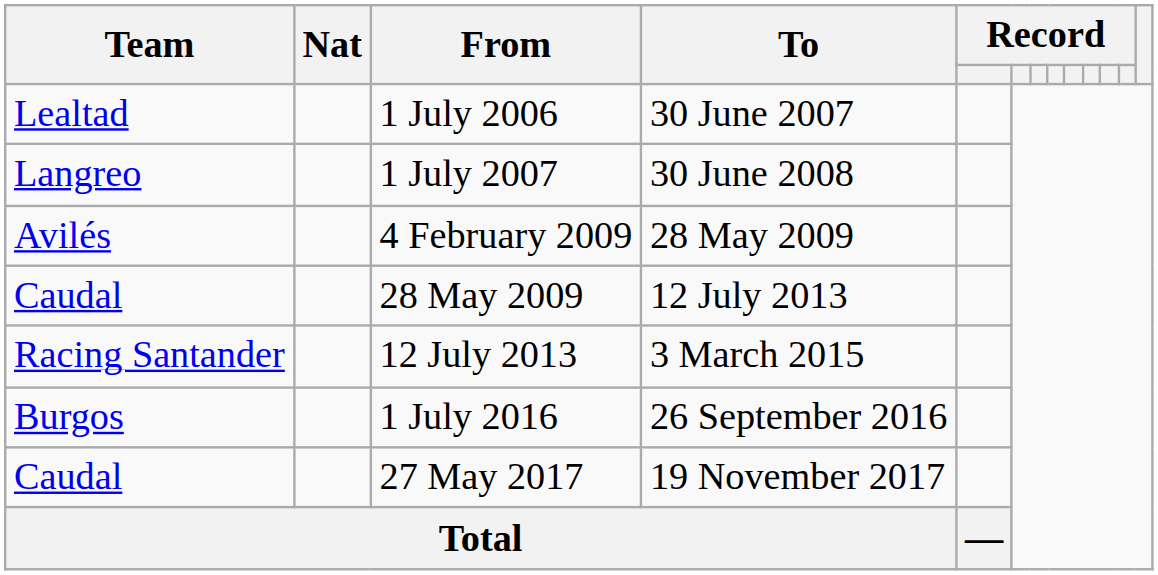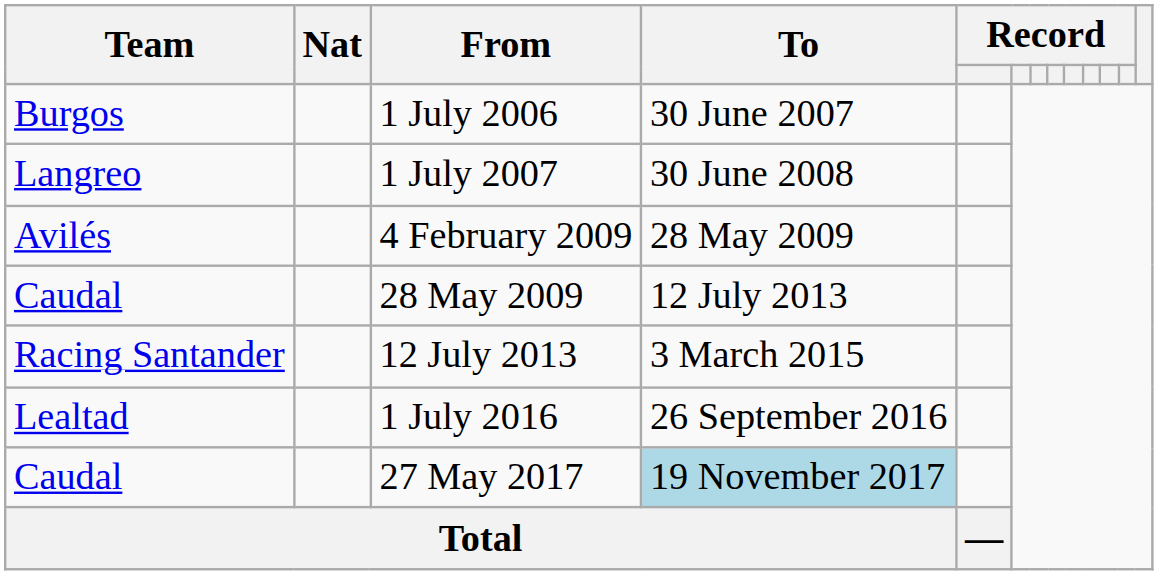1 July 2006 | Team: Lealtad -> Burgos
1 July 2016 | Team: Burgos -> Lealtad
27 May 2017 | To: no background -> lightblue background
